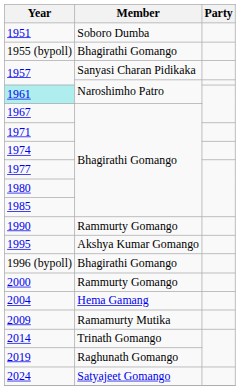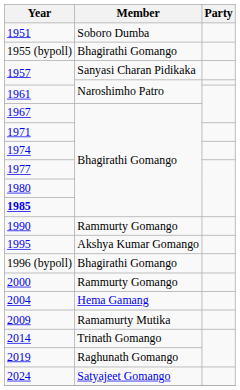1961 | Year: paleturquoise background -> no background
1985 | Year: normal -> bold
